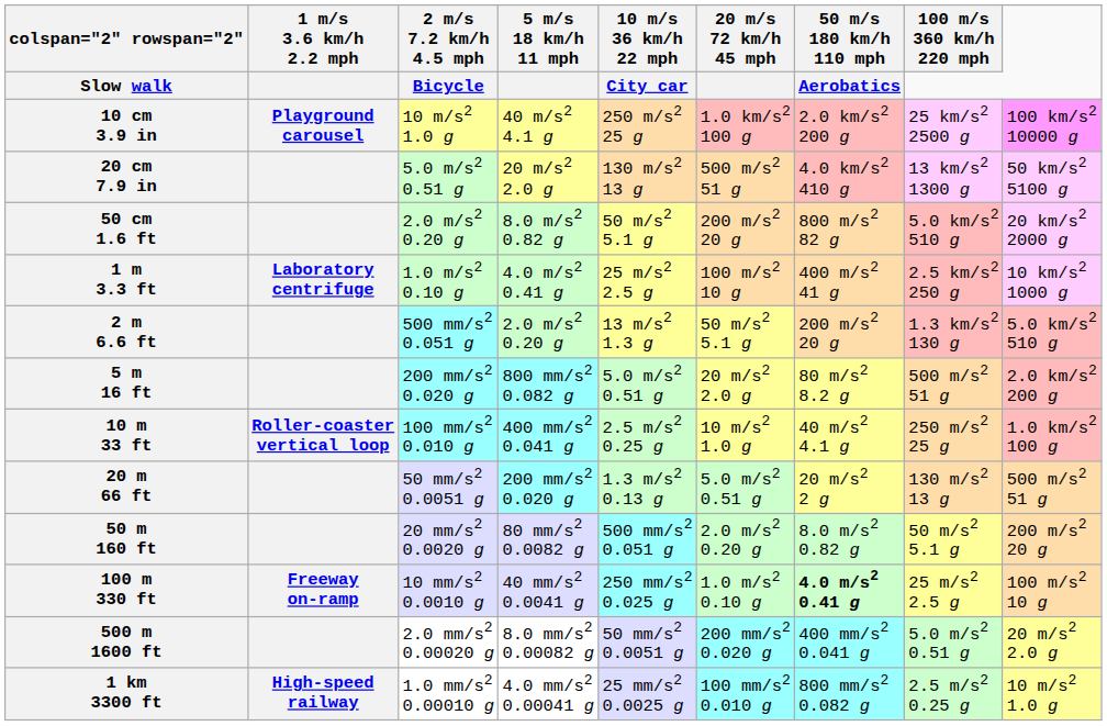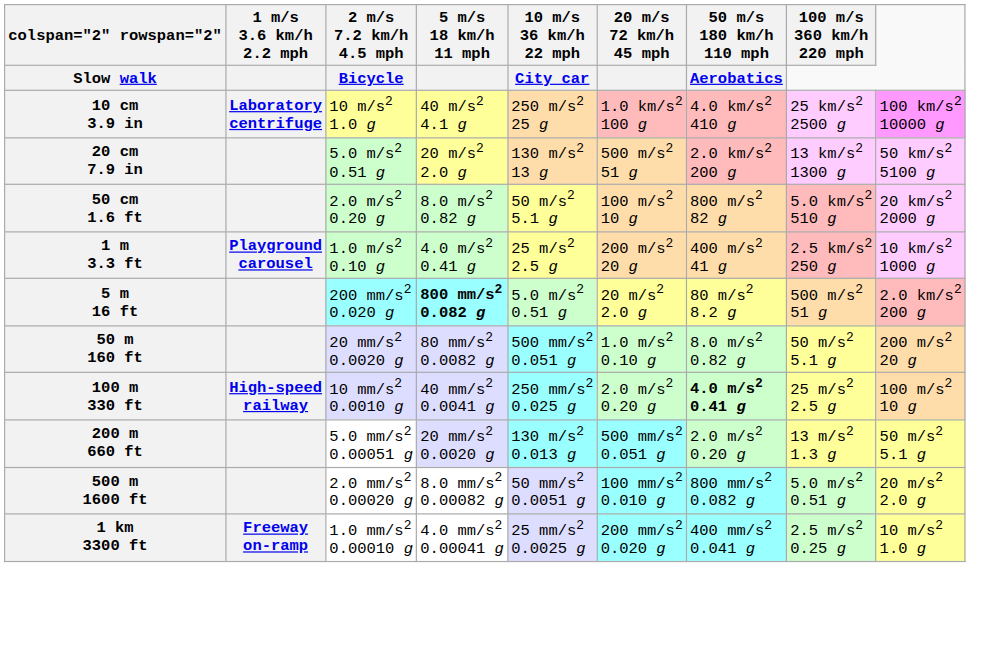10 cm 3.9 in | 1 m/s 3.6 km/h 2.2 mph: Playground carousel -> Laboratory centrifuge
10 cm 3.9 in | 50 m/s 180 km/h 110 mph / Aerobatics: 2.0 km/s2 200 g -> 4.0 km/s2 410 g
20 cm 7.9 in | 50 m/s 180 km/h 110 mph / Aerobatics: 4.0 km/s2 410 g -> 2.0 km/s2 200 g
50 cm 1.6 ft | 20 m/s 72 km/h 45 mph: 200 m/s2 20 g -> 100 m/s2 10 g
1 m 3.3 ft | 1 m/s 3.6 km/h 2.2 mph: Laboratory centrifuge -> Playground carousel
1 m 3.3 ft | 20 m/s 72 km/h 45 mph: 100 m/s2 10 g -> 200 m/s2 20 g
- row: 2 m 6.6 ft | 500 mm/s2 0.051 g | 2.0 m/s2 0.20 g | 13 m/s2 1.3 g | 50 m/s2 5.1 g | 200 m/s2 20 g | 1.3 km/s2 130 g | 5.0 km/s2 510 g
5 m 16 ft | 5 m/s 18 km/h 11 mph: normal -> bold
- row: 10 m 33 ft | Roller-coaster vertical loop | 100 mm/s2 0.010 g | 400 mm/s2 0.041 g | 2.5 m/s2 0.25 g | 10 m/s2 1.0 g | 40 m/s2 4.1 g | 250 m/s2 25 g | 1.0 km/s2 100 g
- row: 20 m 66 ft | 50 mm/s2 0.0051 g | 200 mm/s2 0.020 g | 1.3 m/s2 0.13 g | 5.0 m/s2 0.51 g | 20 m/s2 2 g | 130 m/s2 13 g | 500 m/s2 51 g
50 m 160 ft | 20 m/s 72 km/h 45 mph: 2.0 m/s2 0.20 g -> 1.0 m/s2 0.10 g
100 m 330 ft | 1 m/s 3.6 km/h 2.2 mph: Freeway on-ramp -> High-speed railway
100 m 330 ft | 20 m/s 72 km/h 45 mph: 1.0 m/s2 0.10 g -> 2.0 m/s2 0.20 g
+ row: 200 m 660 ft | 5.0 mm/s2 0.00051 g | 20 mm/s2 0.0020 g | 130 m/s2 0.013 g | 500 mm/s2 0.051 g | 2.0 m/s2 0.20 g | 13 m/s2 1.3 g | 50 m/s2 5.1 g
500 m 1600 ft | 20 m/s 72 km/h 45 mph: 200 mm/s2 0.020 g -> 100 mm/s2 0.010 g
500 m 1600 ft | 50 m/s 180 km/h 110 mph / Aerobatics: 400 mm/s2 0.041 g -> 800 mm/s2 0.082 g
1 km 3300 ft | 1 m/s 3.6 km/h 2.2 mph: High-speed railway -> Freeway on-ramp
1 km 3300 ft | 20 m/s 72 km/h 45 mph: 100 mm/s2 0.010 g -> 200 mm/s2 0.020 g
1 km 3300 ft | 50 m/s 180 km/h 110 mph / Aerobatics: 800 mm/s2 0.082 g -> 400 mm/s2 0.041 g
